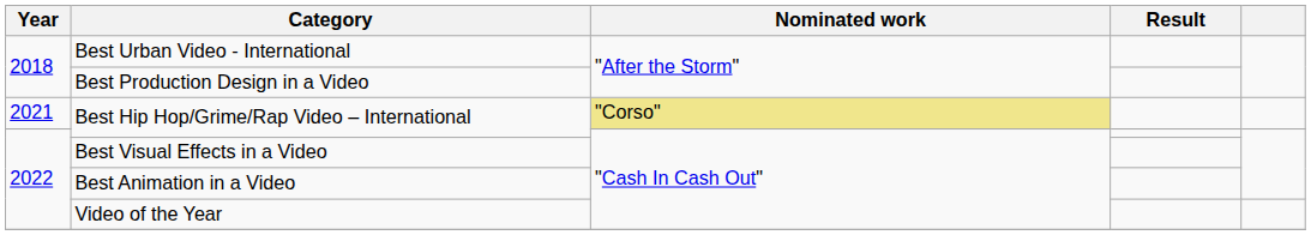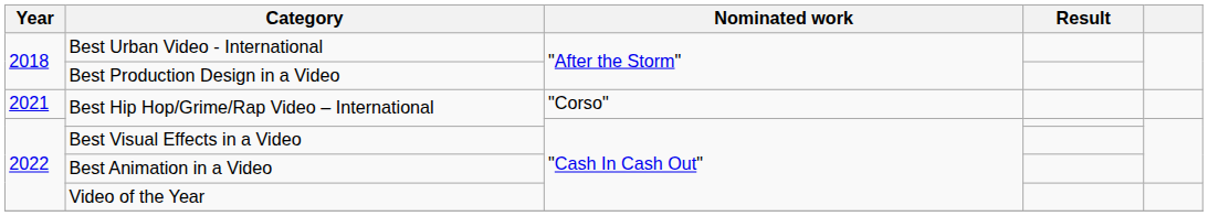2021 / Best Hip Hop/Grime/Rap Video – International | Nominated work: khaki background -> no background
